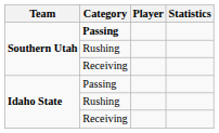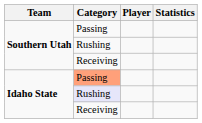Southern Utah / Passing | Category: bold -> normal
Idaho State / Passing | Category: no background -> lightsalmon background
Idaho State / Rushing | Category: no background -> lavender background
